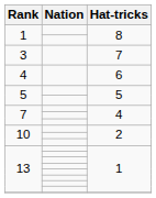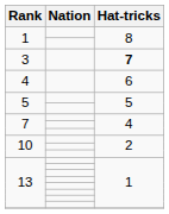3 | Hat-tricks: normal -> bold
